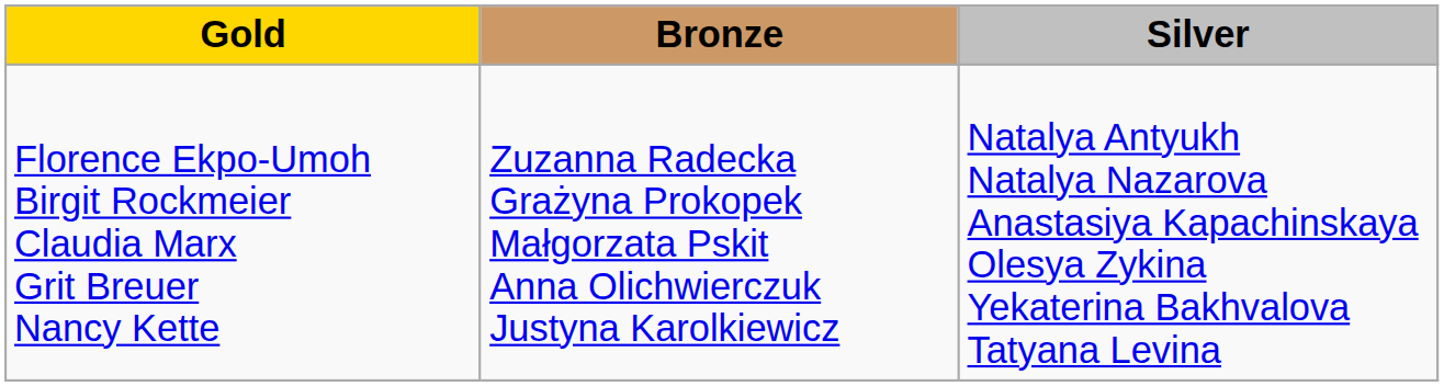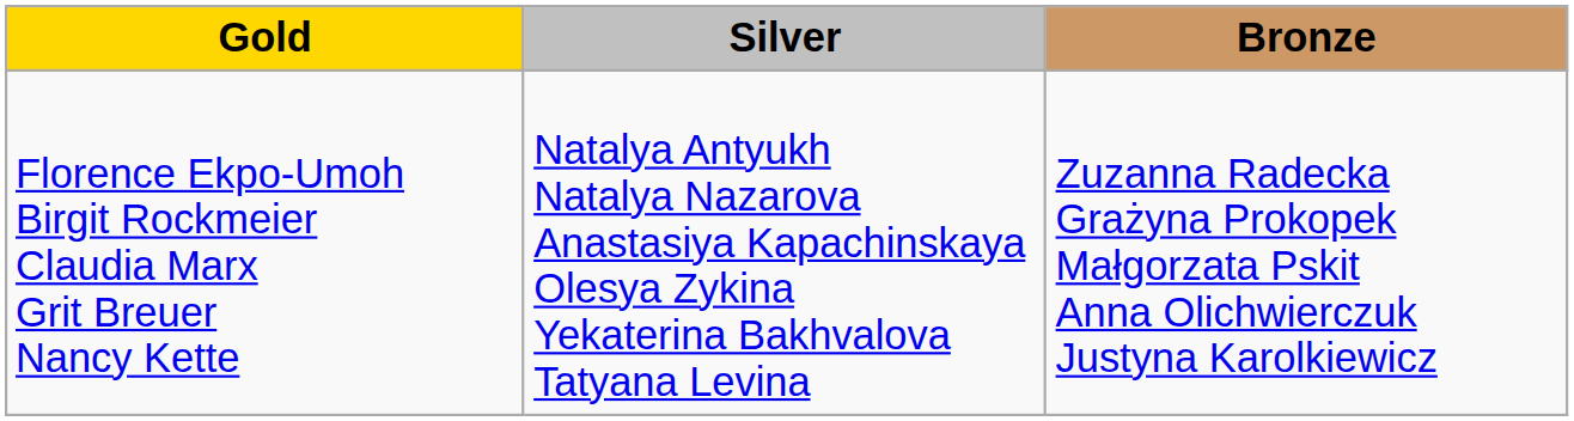columns swapped: Silver <-> Bronze
